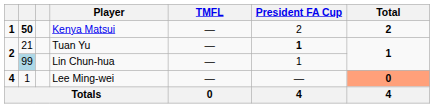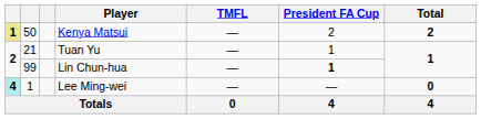Kenya Matsui | column 1: no background -> khaki background
Kenya Matsui | column 2: bold -> normal
Tuan Yu | President FA Cup: bold -> normal
Lin Chun-hua | column 2: lightblue background -> no background
Lin Chun-hua | President FA Cup: normal -> bold
Lee Ming-wei | column 1: no background -> paleturquoise background
Lee Ming-wei | Total: lightsalmon background -> no background
